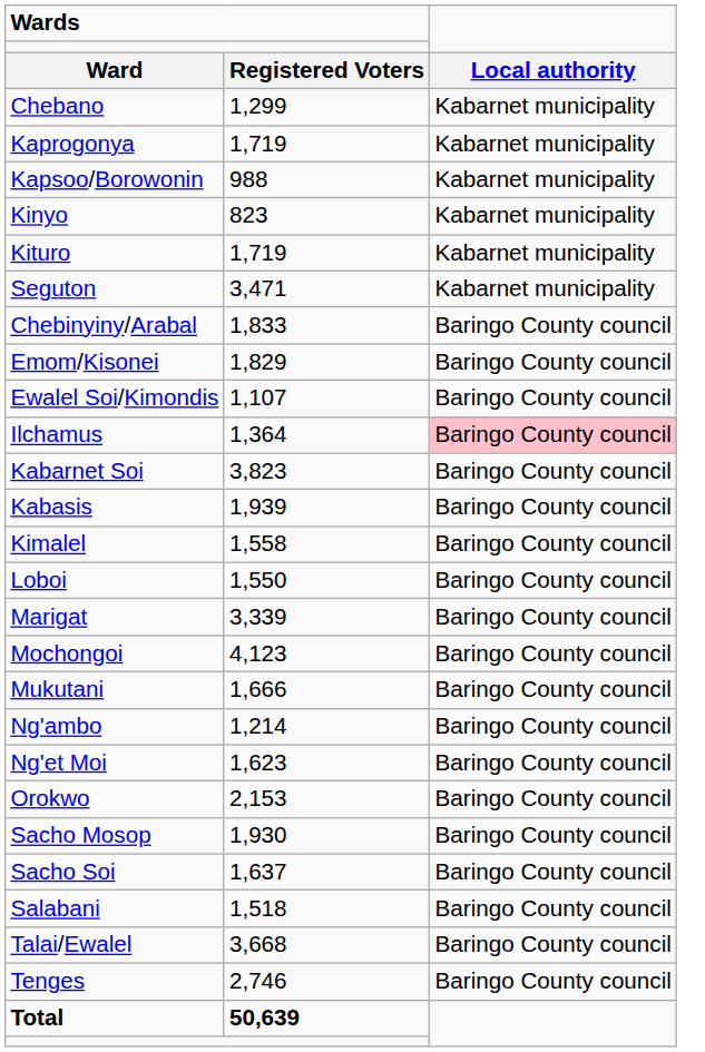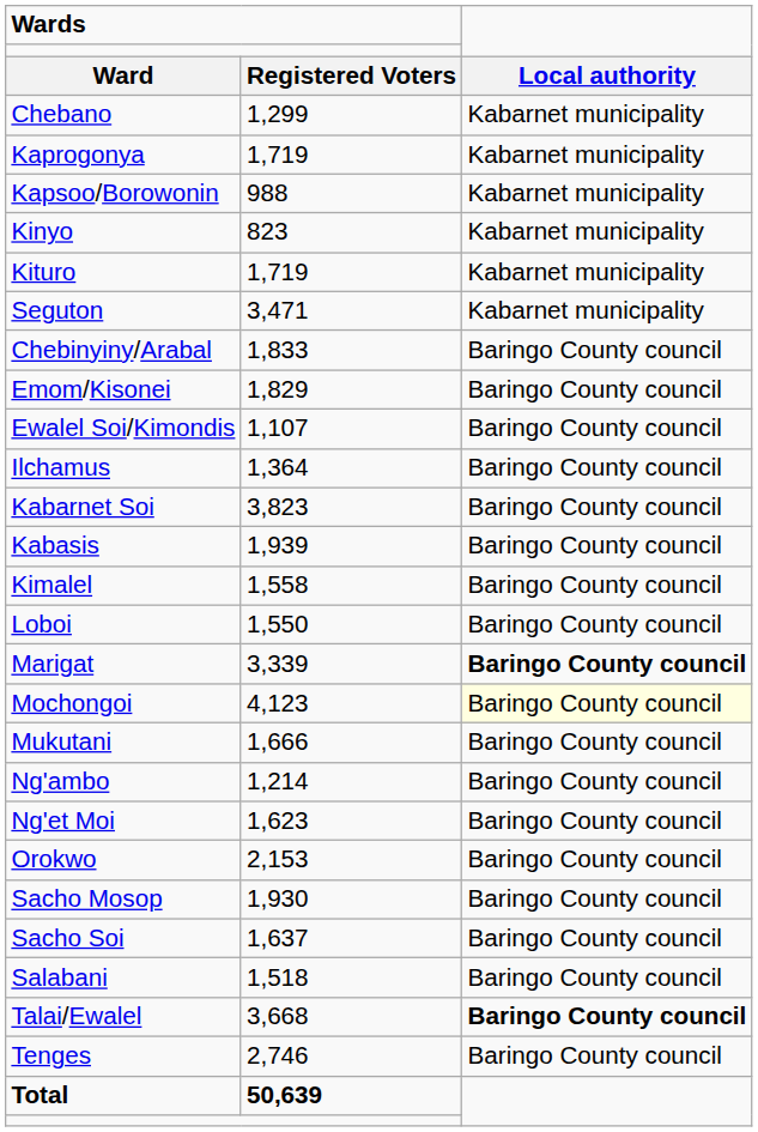Ilchamus | column 3: pink background -> no background
Marigat | column 3: normal -> bold
Mochongoi | column 3: no background -> lightyellow background
Talai/Ewalel | column 3: normal -> bold
